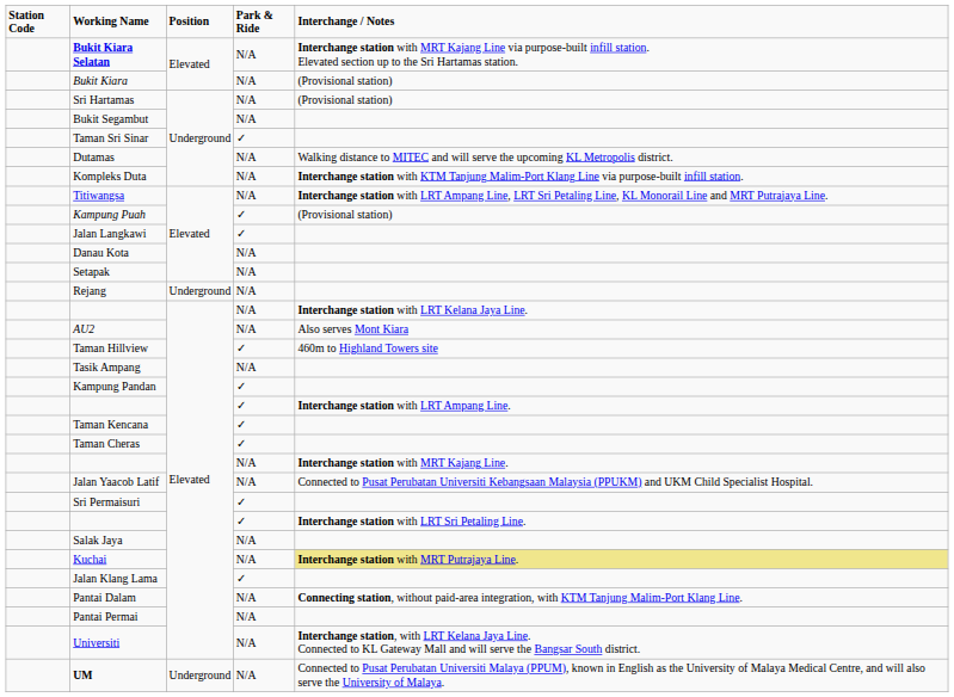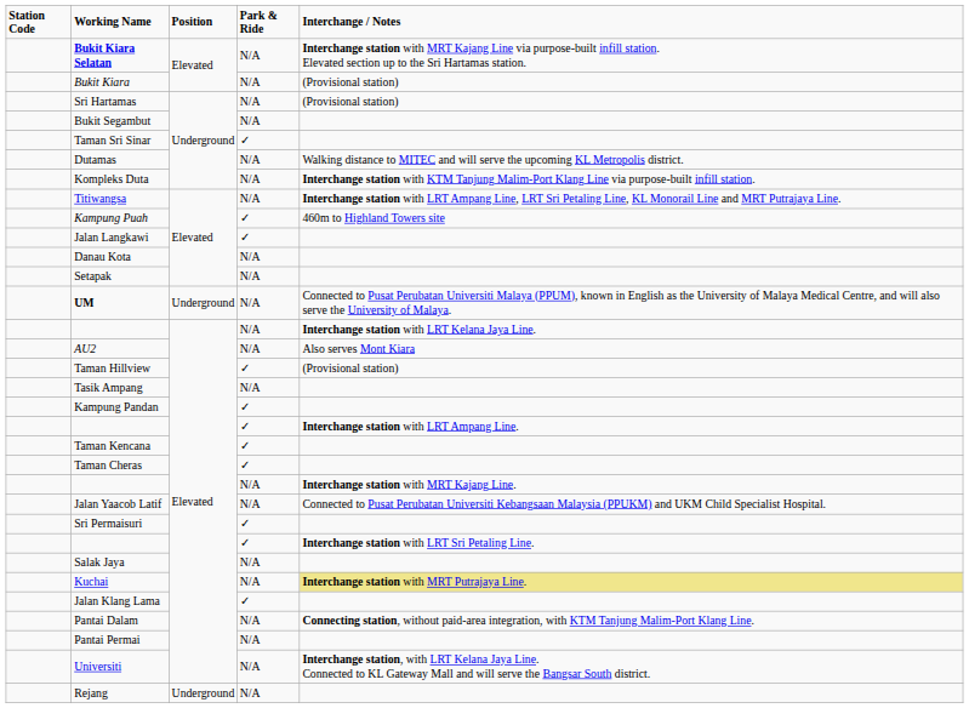Kampung Puah | column 5: (Provisional station) -> 460m to Highland Towers site
rows swapped: Rejang <-> UM
Taman Hillview | column 5: 460m to Highland Towers site -> (Provisional station)
